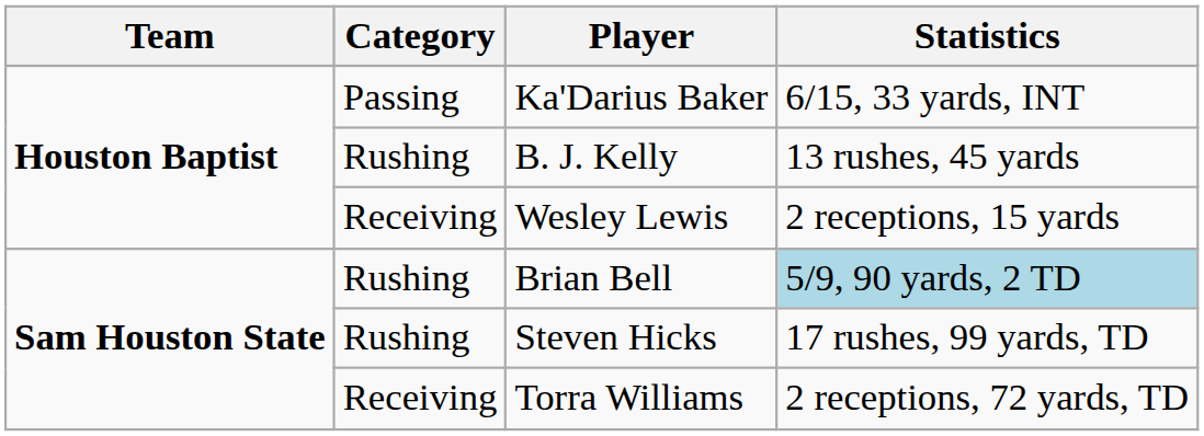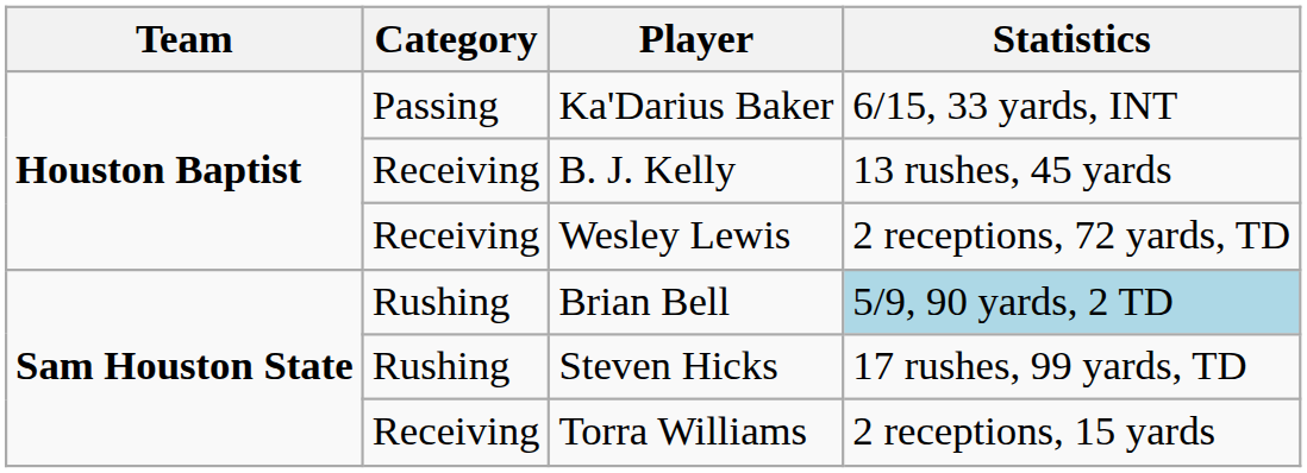B. J. Kelly | Category: Rushing -> Receiving
Wesley Lewis | Statistics: 2 receptions, 15 yards -> 2 receptions, 72 yards, TD
Torra Williams | Statistics: 2 receptions, 72 yards, TD -> 2 receptions, 15 yards
